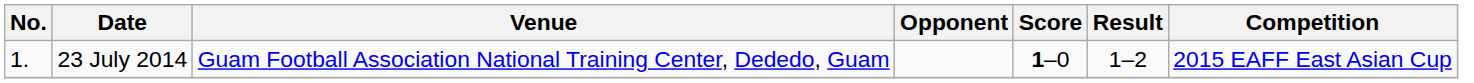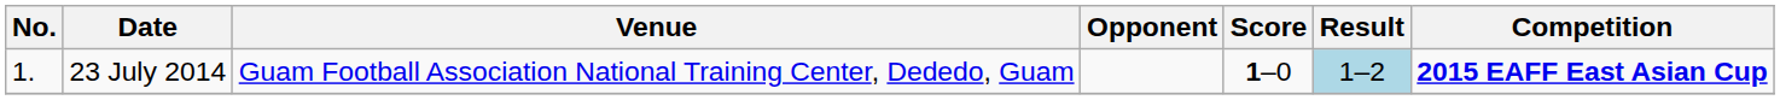23 July 2014 | Result: no background -> lightblue background
23 July 2014 | Competition: normal -> bold
